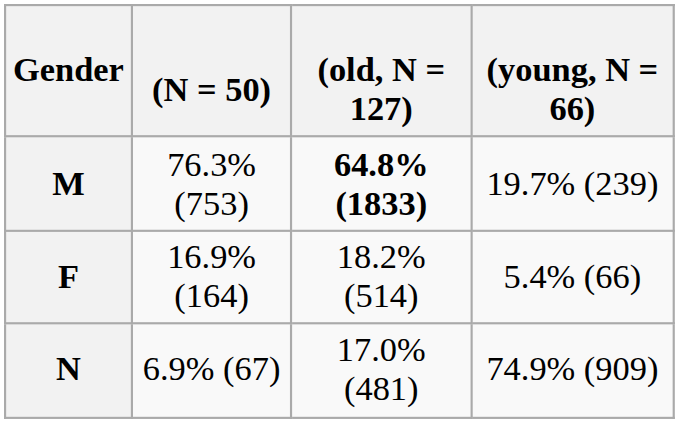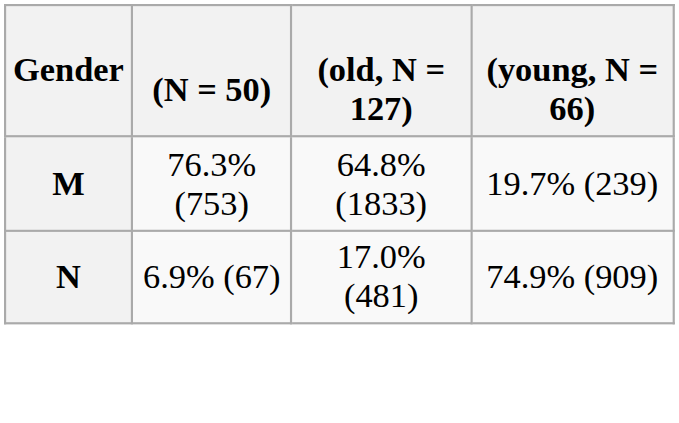M | (old, N = 127): bold -> normal
- row: F | 16.9% (164) | 18.2% (514) | 5.4% (66)
